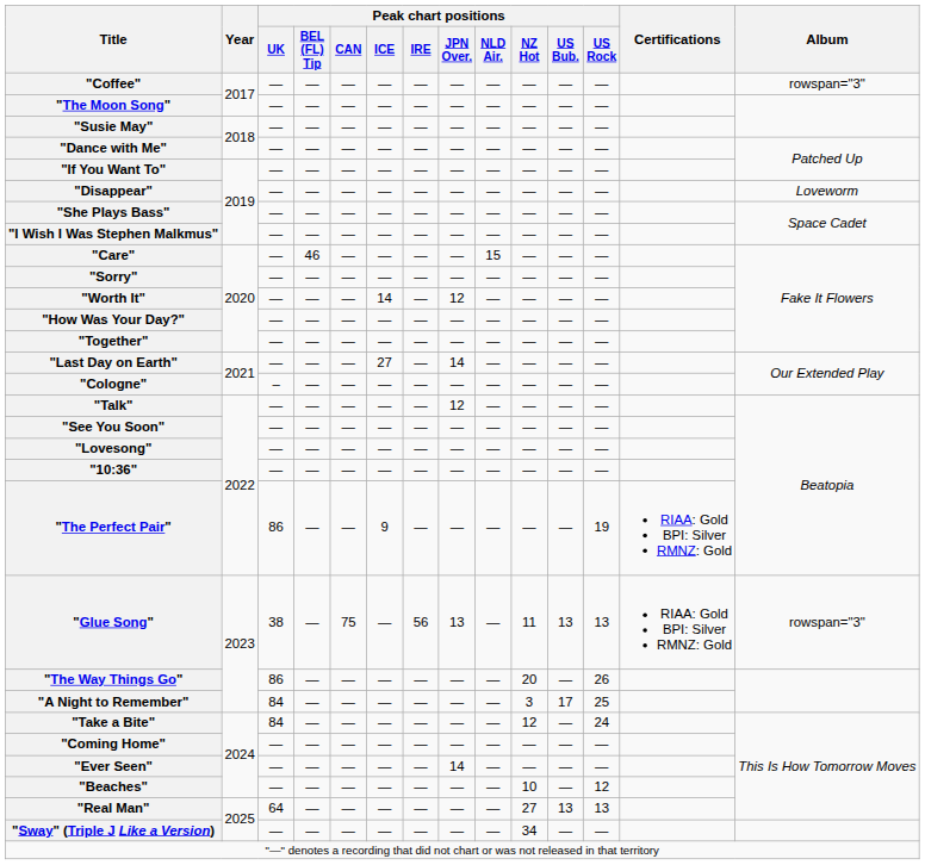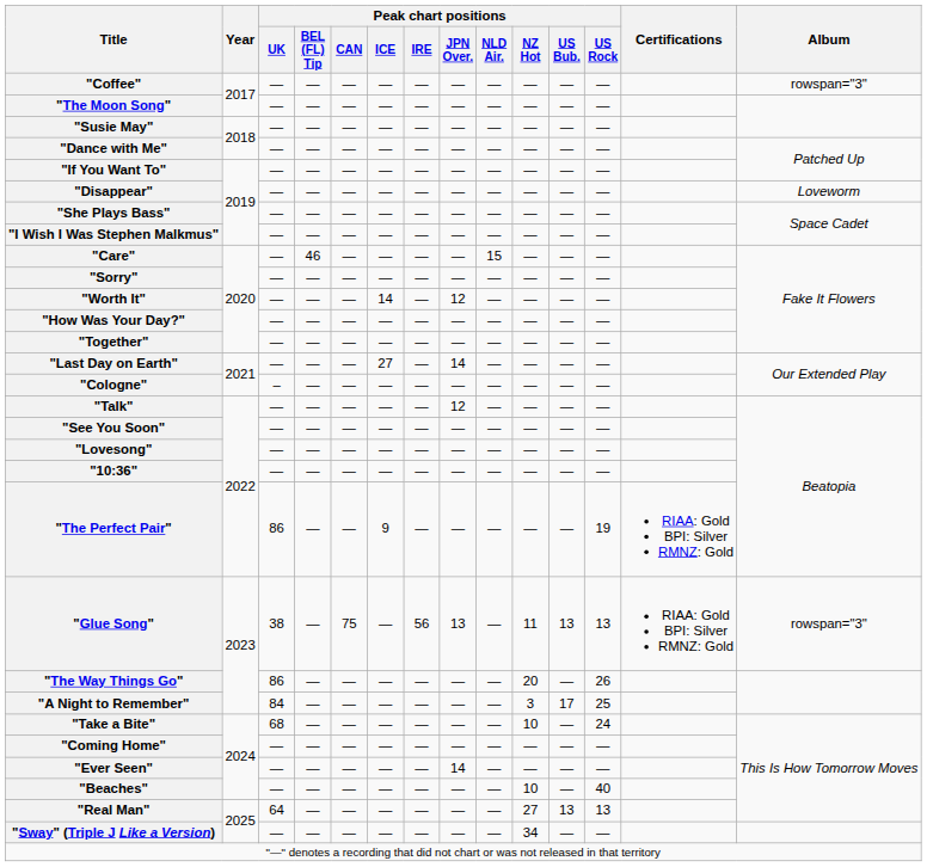"Take a Bite" | Peak chart positions / UK: 84 -> 68
"Take a Bite" | Peak chart positions / NZ Hot: 12 -> 10
"Beaches" | Peak chart positions / US Rock: 12 -> 40
